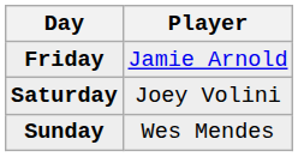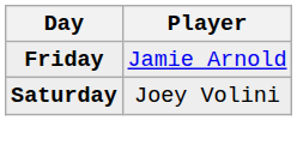- row: Sunday | Wes Mendes
